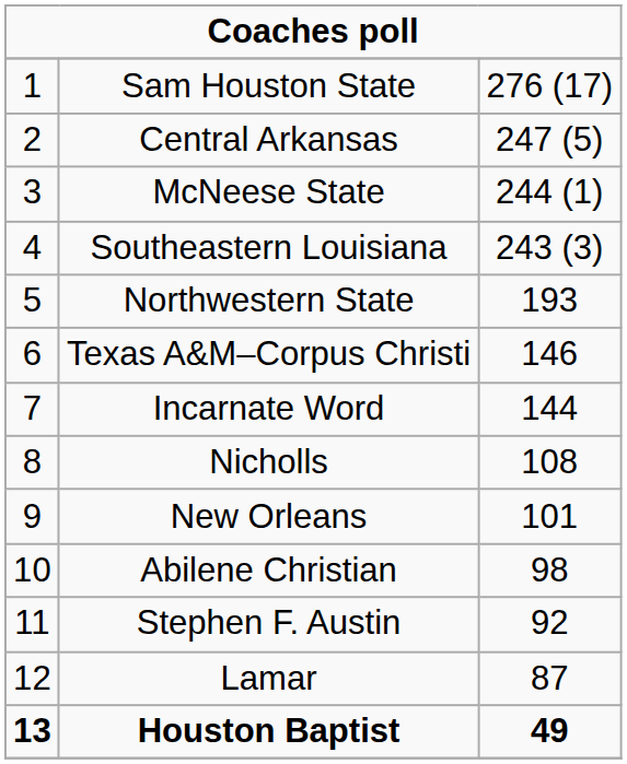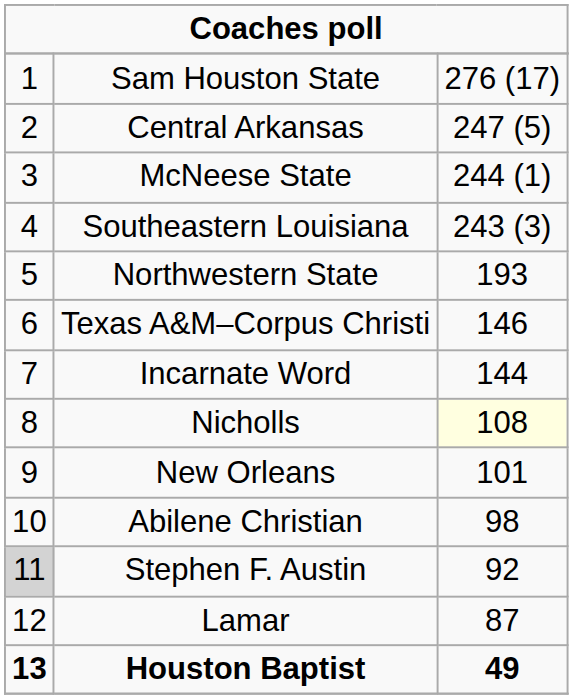Nicholls | column 3: no background -> lightyellow background
Stephen F. Austin | column 1: no background -> lightgrey background
